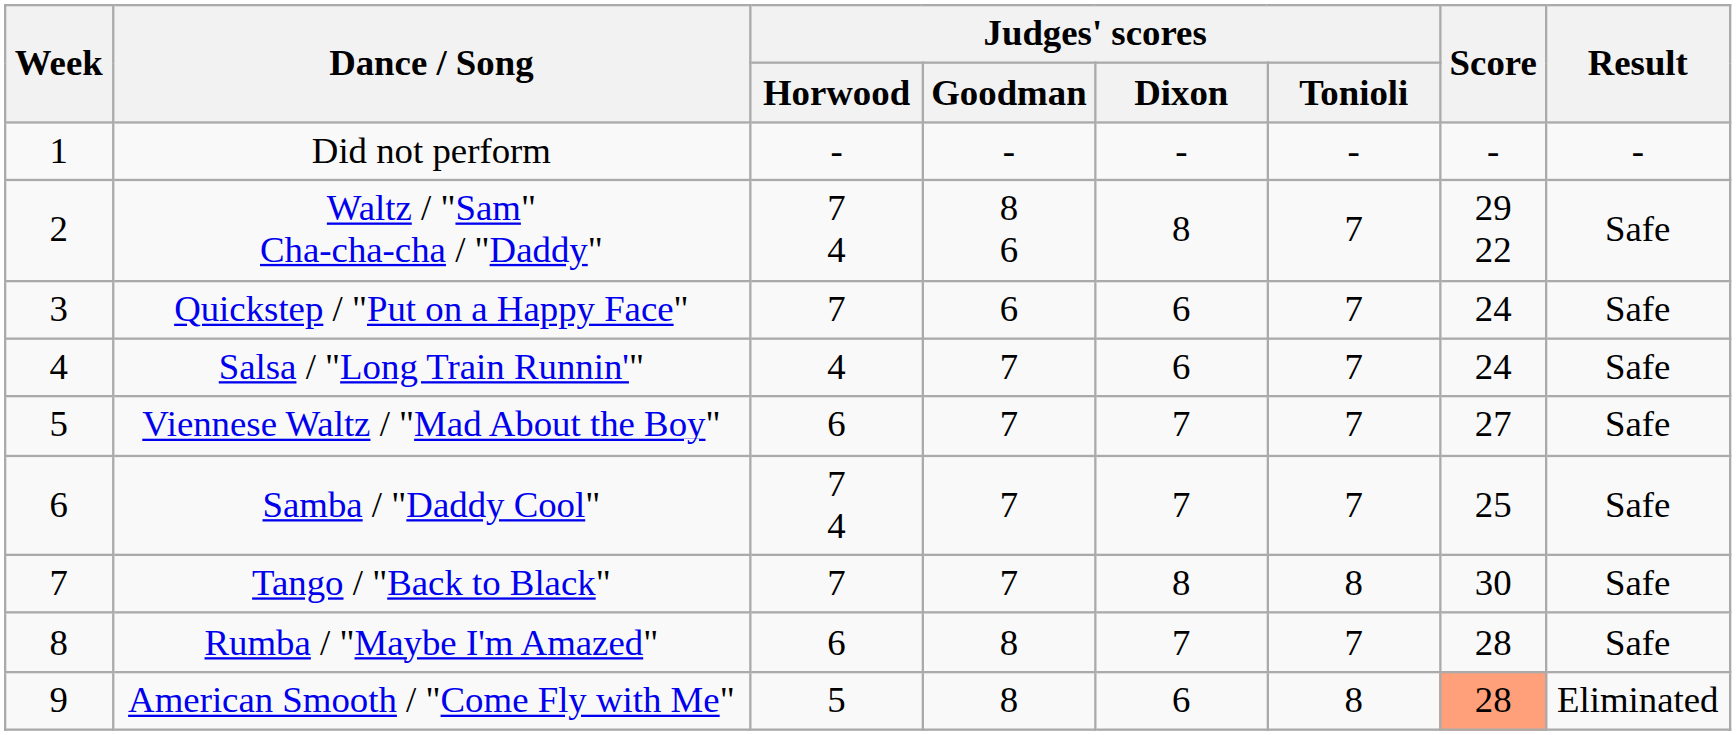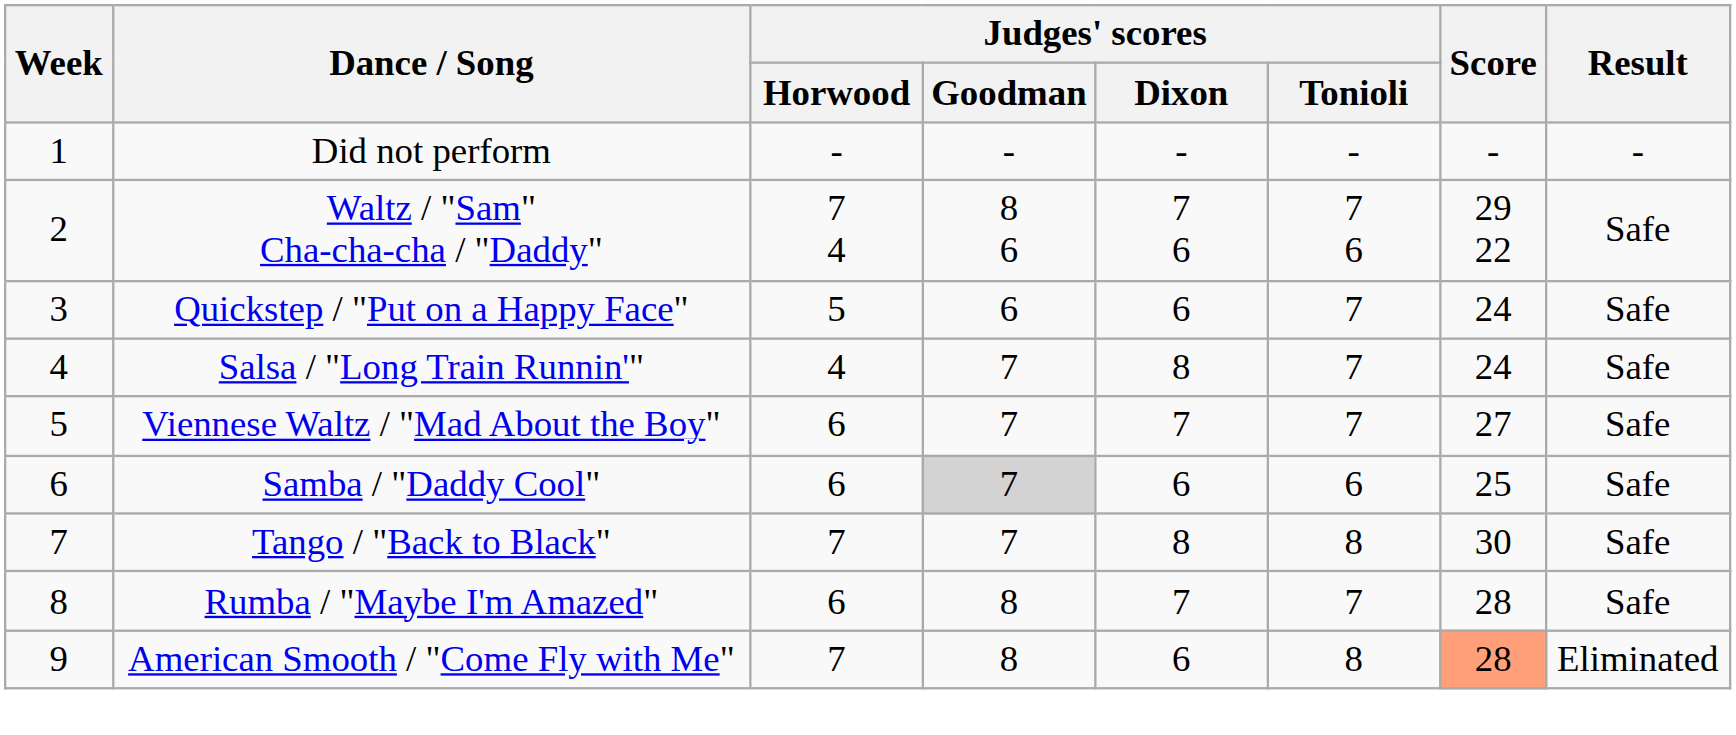Waltz / "Sam" Cha-cha-cha / "Daddy" | Judges' scores / Dixon: 8 -> 7 6
Waltz / "Sam" Cha-cha-cha / "Daddy" | Judges' scores / Tonioli: 7 -> 7 6
Quickstep / "Put on a Happy Face" | Judges' scores / Horwood: 7 -> 5
Salsa / "Long Train Runnin'" | Judges' scores / Dixon: 6 -> 8
Samba / "Daddy Cool" | Judges' scores / Horwood: 7 4 -> 6
Samba / "Daddy Cool" | Judges' scores / Goodman: no background -> lightgrey background
Samba / "Daddy Cool" | Judges' scores / Dixon: 7 -> 6
Samba / "Daddy Cool" | Judges' scores / Tonioli: 7 -> 6
American Smooth / "Come Fly with Me" | Judges' scores / Horwood: 5 -> 7
